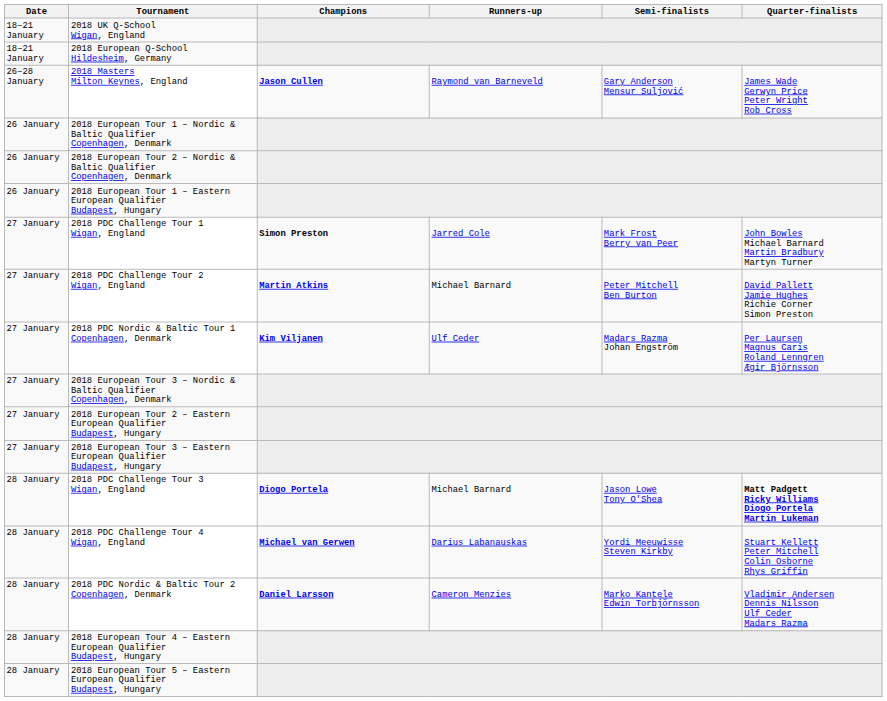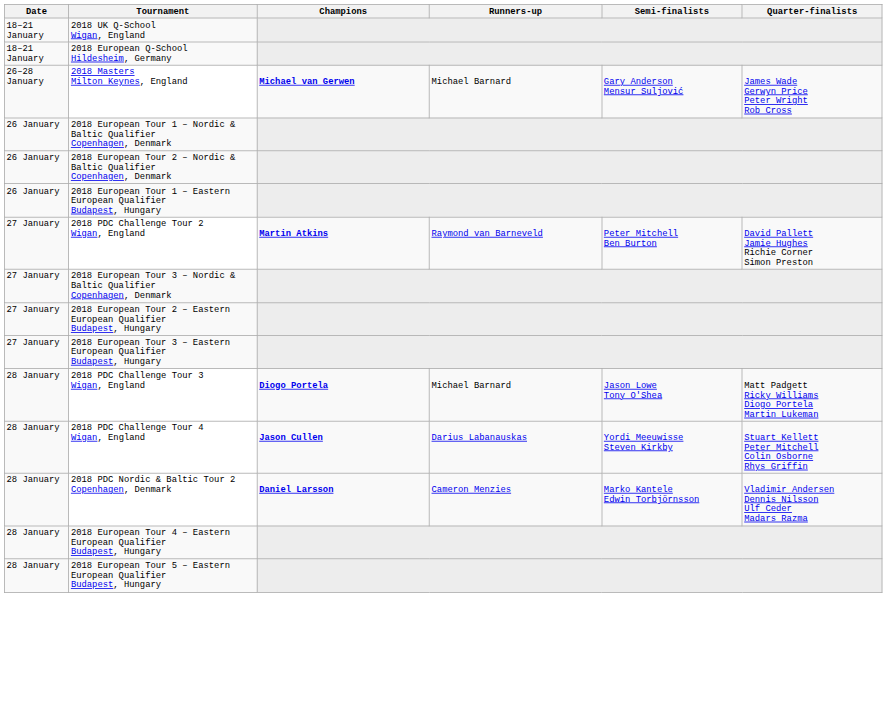2018 Masters Milton Keynes, England | Champions: Jason Cullen -> Michael van Gerwen
2018 Masters Milton Keynes, England | Runners-up: Raymond van Barneveld -> Michael Barnard
- row: 27 January | 2018 PDC Challenge Tour 1 Wigan, England | Simon Preston | Jarred Cole | Mark Frost Berry van Peer | John Bowles Michael Barnard Martin Bradbury Martyn Turner
2018 PDC Challenge Tour 2 Wigan, England | Runners-up: Michael Barnard -> Raymond van Barneveld
- row: 27 January | 2018 PDC Nordic & Baltic Tour 1 Copenhagen, Denmark | Kim Viljanen | Ulf Ceder | Madars Razma Johan Engström | Per Laursen Magnus Caris Roland Lenngren Ægir Björnsson
2018 PDC Challenge Tour 3 Wigan, England | Quarter-finalists: bold -> normal
2018 PDC Challenge Tour 4 Wigan, England | Champions: Michael van Gerwen -> Jason Cullen
